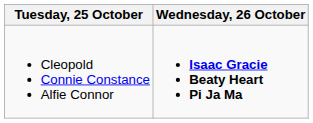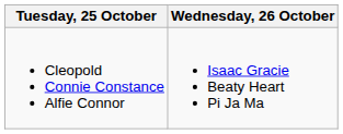Cleopold Connie Constance Alfie Connor | Wednesday, 26 October: bold -> normal
